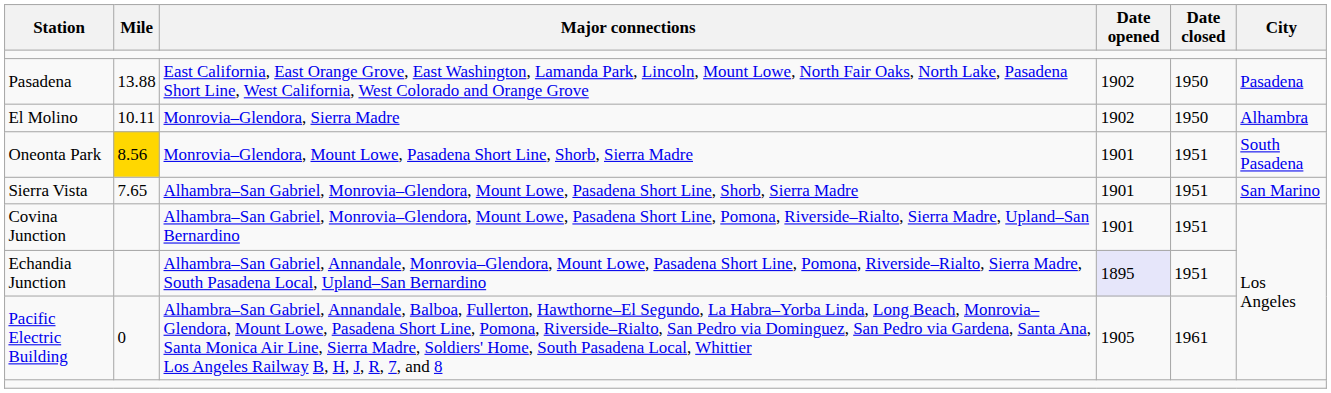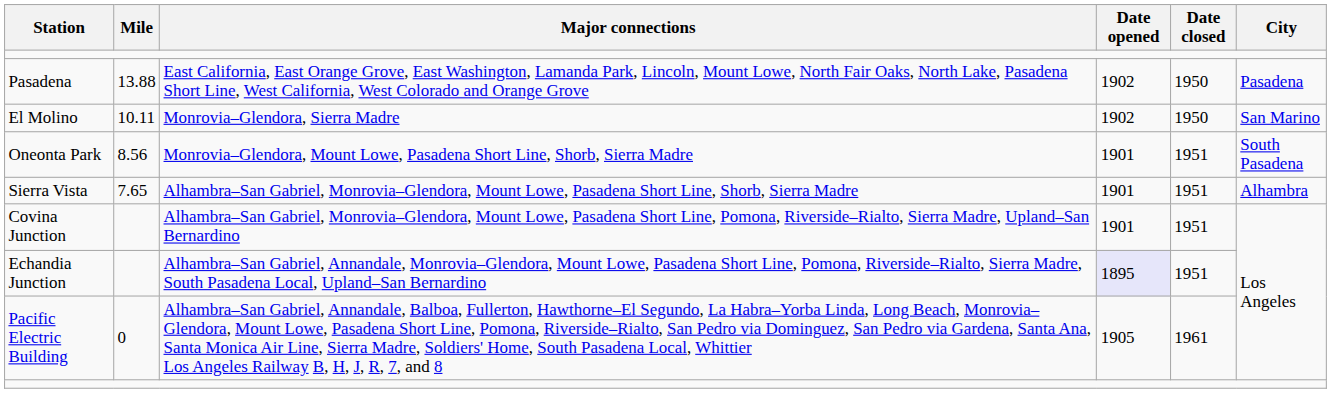El Molino | City: Alhambra -> San Marino
Oneonta Park | Mile: gold background -> no background
Sierra Vista | City: San Marino -> Alhambra
